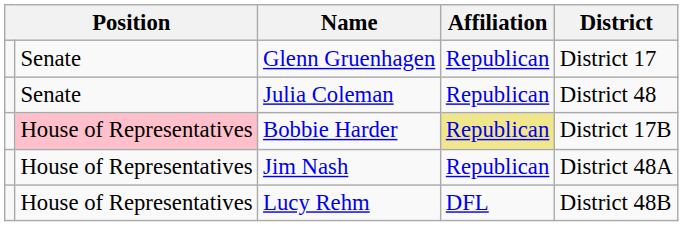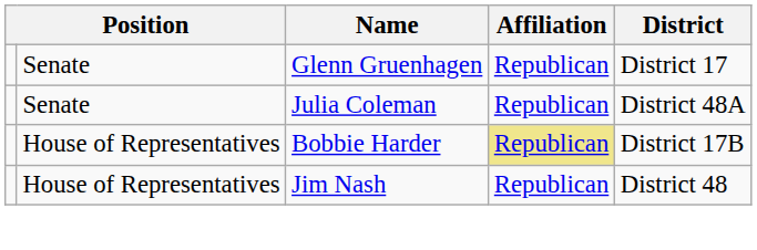Julia Coleman | District: District 48 -> District 48A
Bobbie Harder | column 2: pink background -> no background
Jim Nash | District: District 48A -> District 48
- row: House of Representatives | Lucy Rehm | DFL | District 48B
